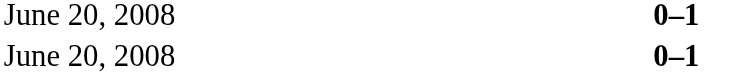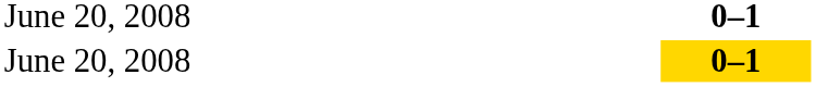row 2 | column 2: no background -> gold background
